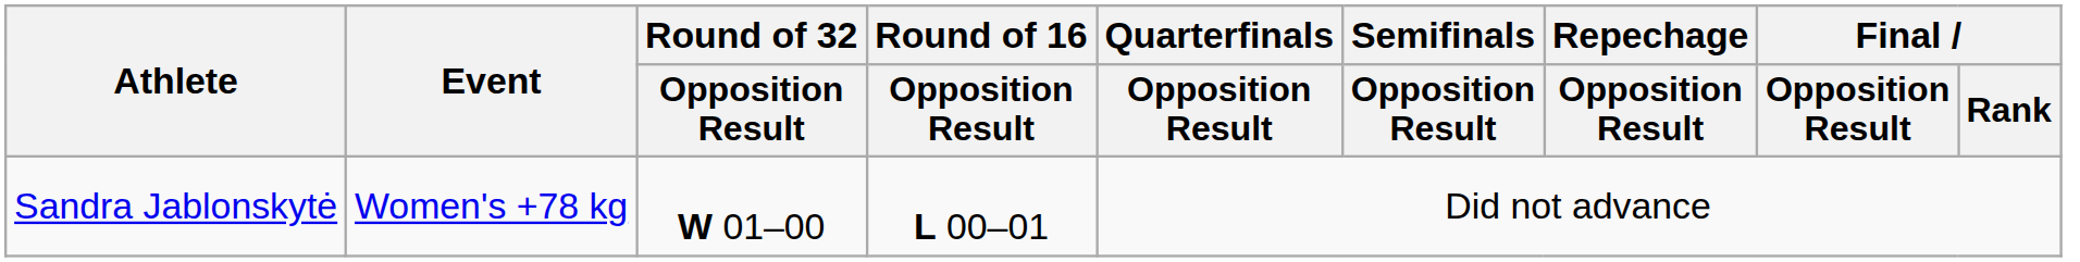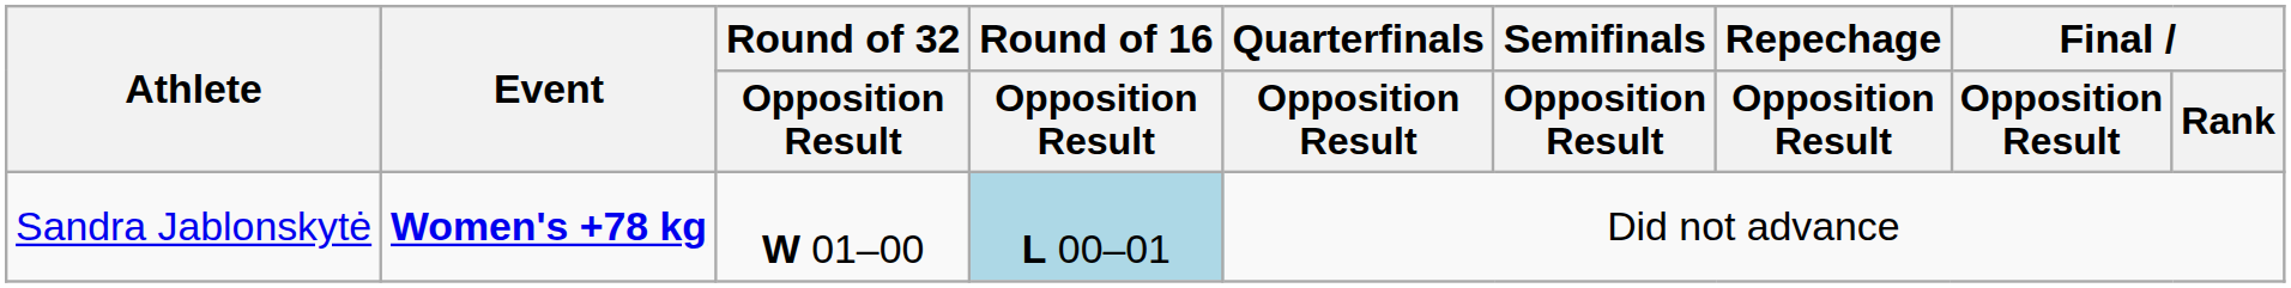Sandra Jablonskytė | Event: normal -> bold
Sandra Jablonskytė | Round of 16 / Opposition Result: no background -> lightblue background
